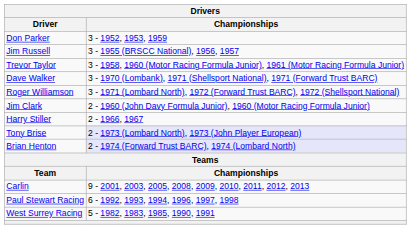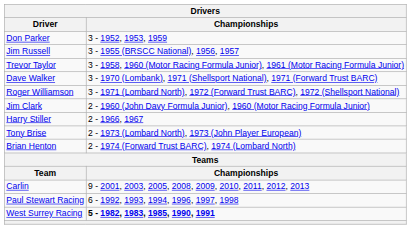Tony Brise | Drivers / Championships: lavender background -> no background
Brian Henton | Drivers / Championships: lavender background -> no background
West Surrey Racing | Drivers / Championships: normal -> bold
